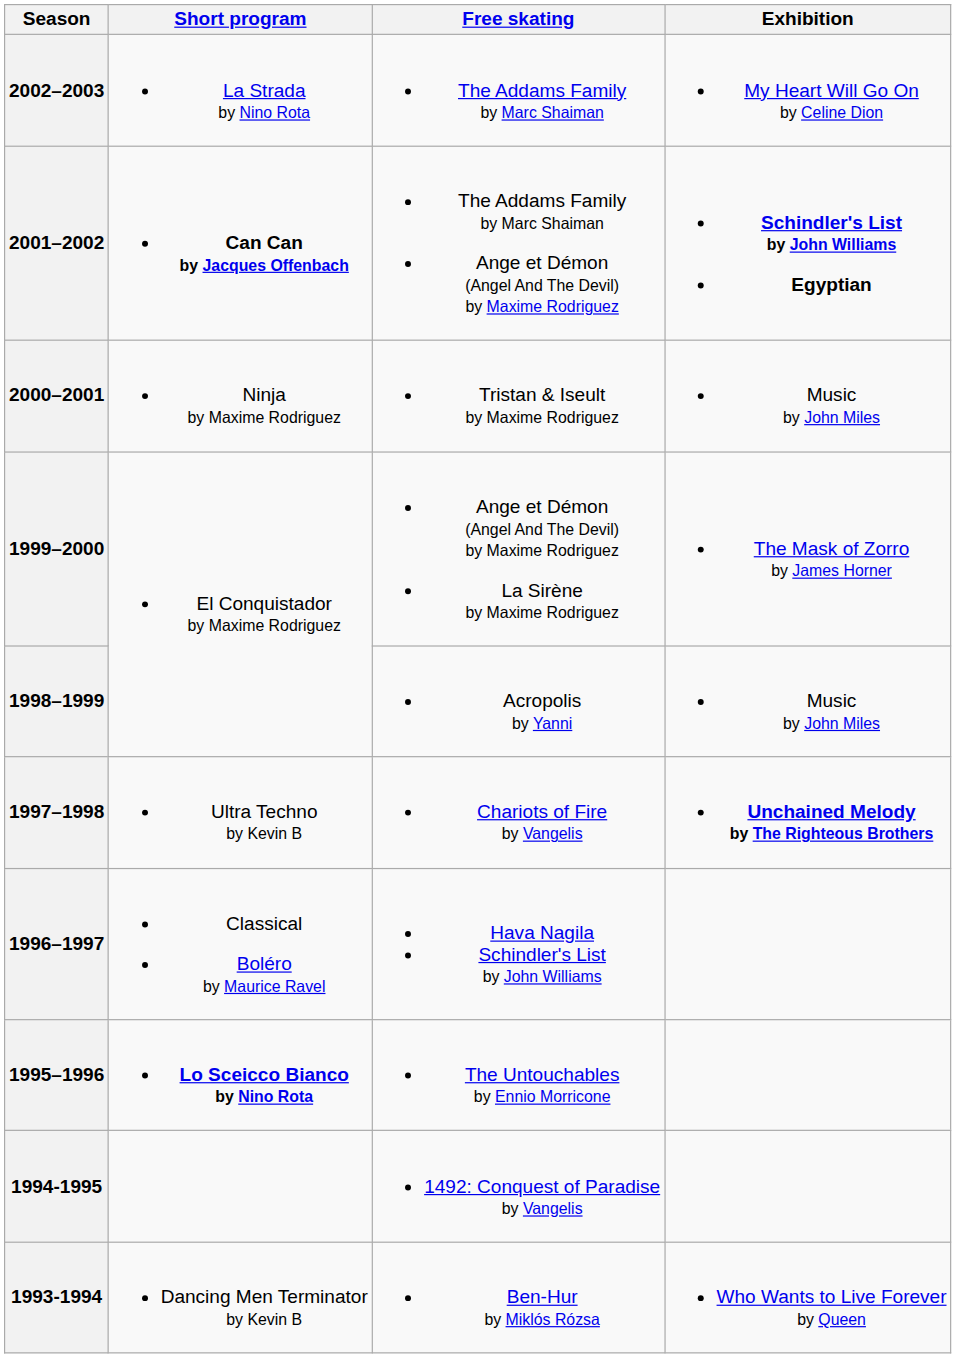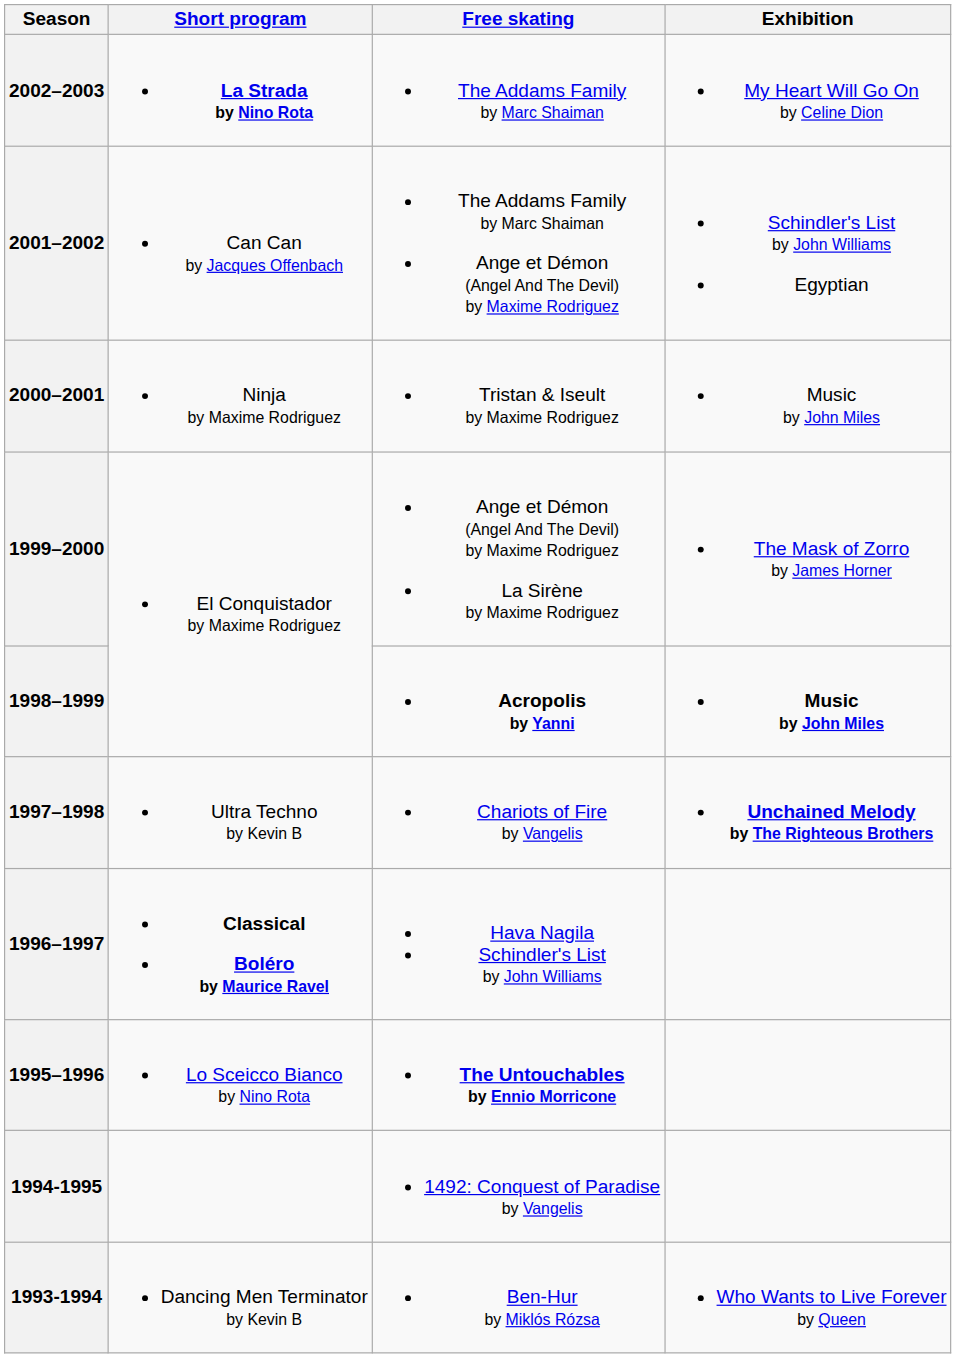2002–2003 | Short program: normal -> bold
2001–2002 | Short program: bold -> normal
2001–2002 | Exhibition: bold -> normal
1998–1999 | Free skating: normal -> bold
1998–1999 | Exhibition: normal -> bold
1996–1997 | Short program: normal -> bold
1995–1996 | Short program: bold -> normal
1995–1996 | Free skating: normal -> bold
